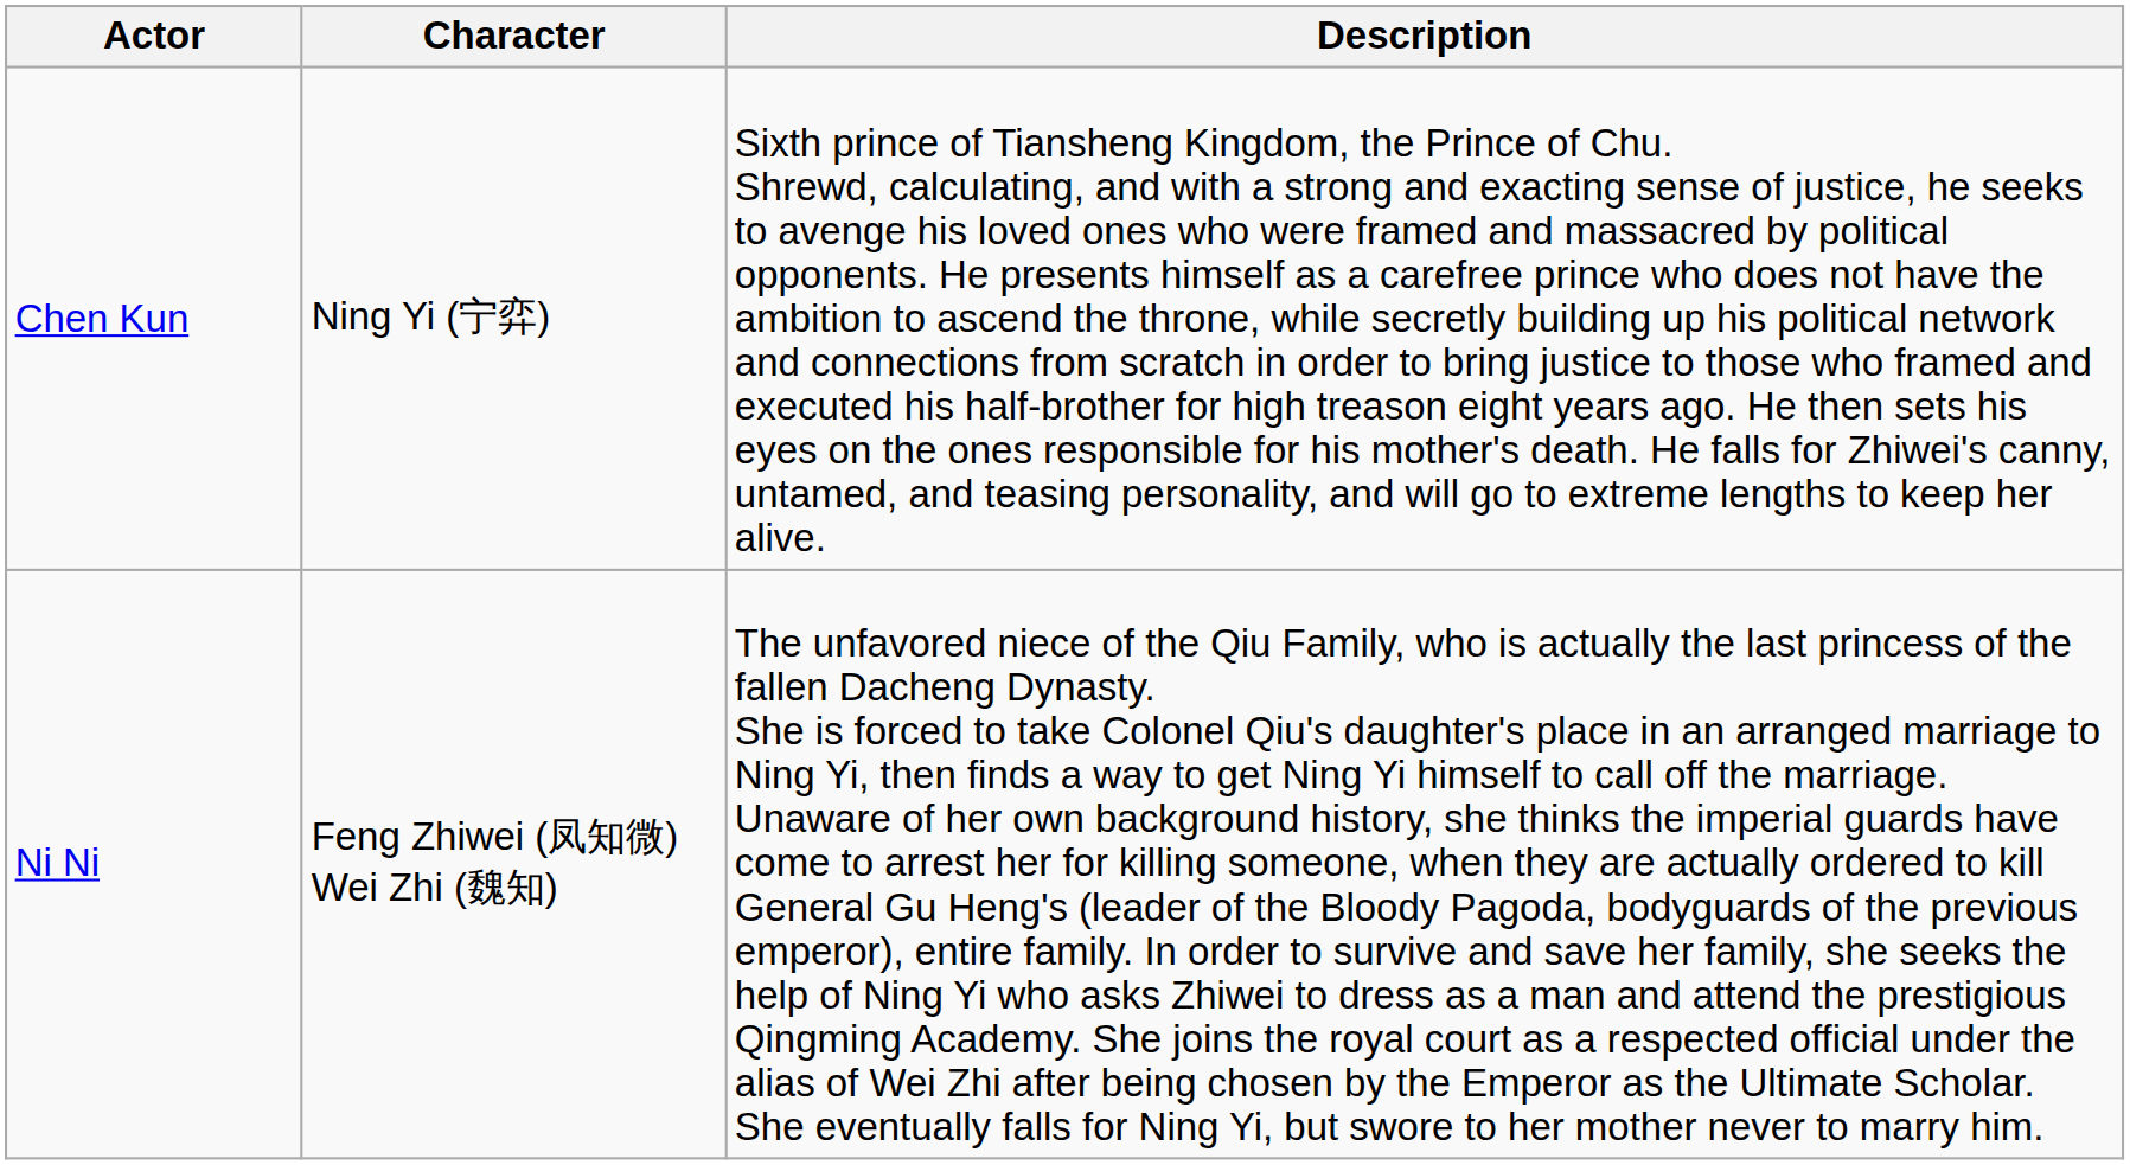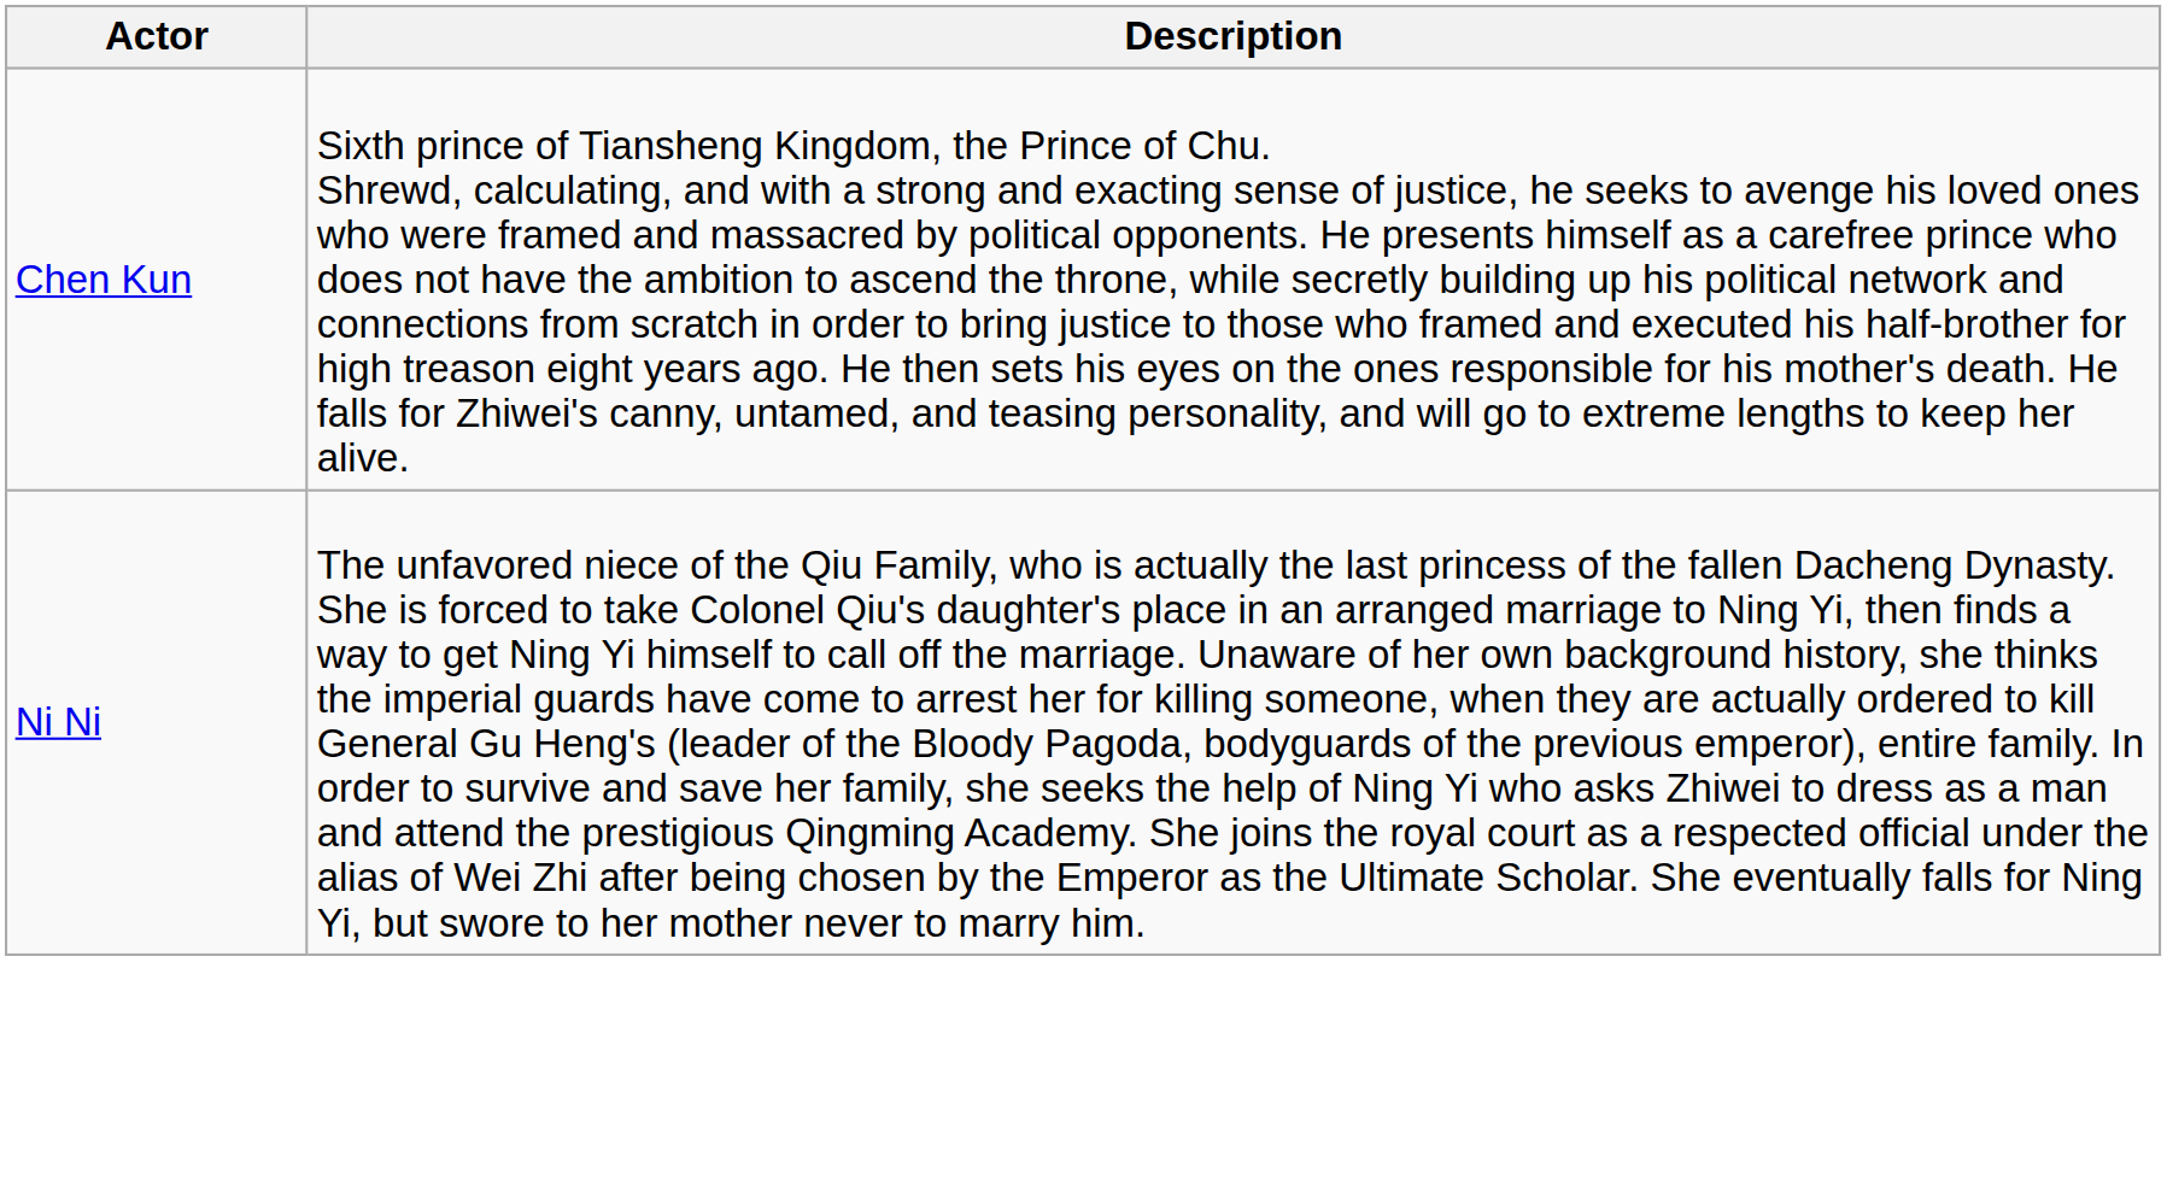- column: Character | Ning Yi (宁弈) | Feng Zhiwei (凤知微) Wei Zhi (魏知)
